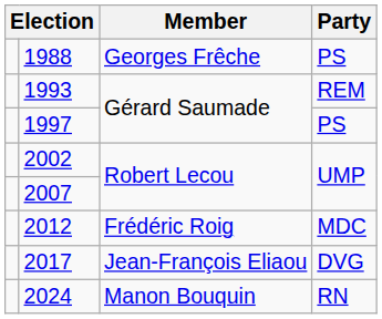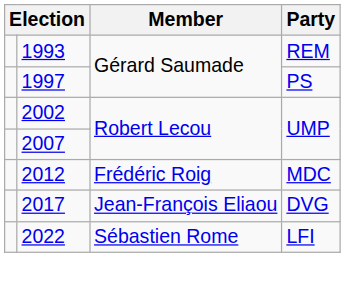- row: 1988 | Georges Frêche | PS
+ row: 2022 | Sébastien Rome | LFI
- row: 2024 | Manon Bouquin | RN
